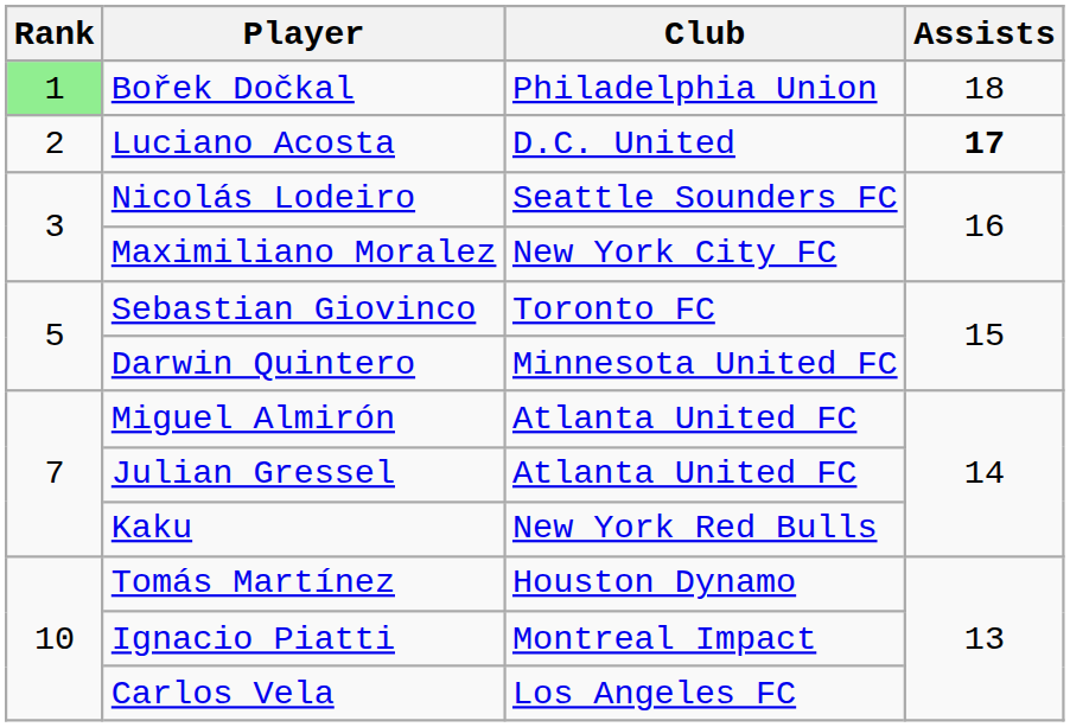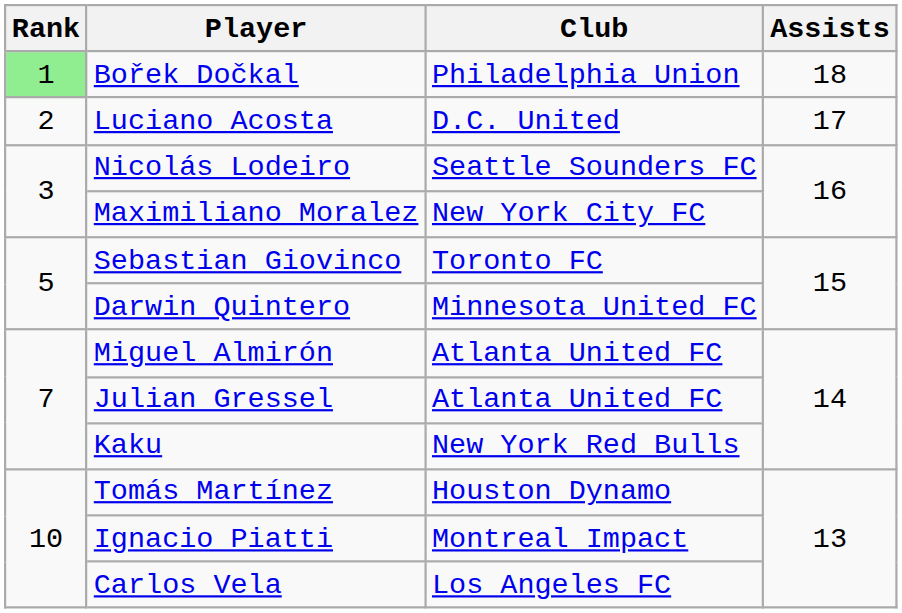Luciano Acosta | Assists: bold -> normal
